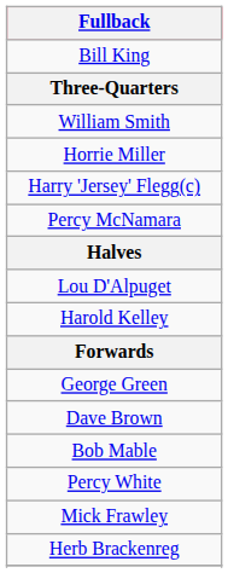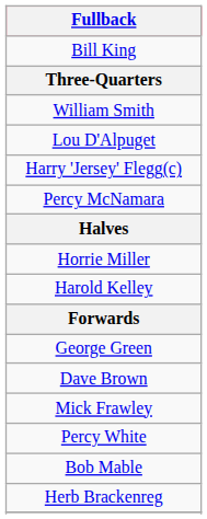row 5 | column 1: Horrie Miller -> Lou D'Alpuget
row 9 | column 1: Lou D'Alpuget -> Horrie Miller
row 14 | column 1: Bob Mable -> Mick Frawley
row 16 | column 1: Mick Frawley -> Bob Mable
